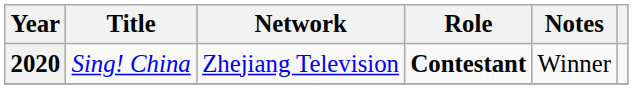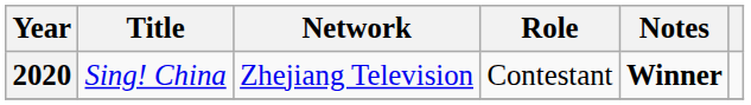2020 | Role: bold -> normal
2020 | Notes: normal -> bold
